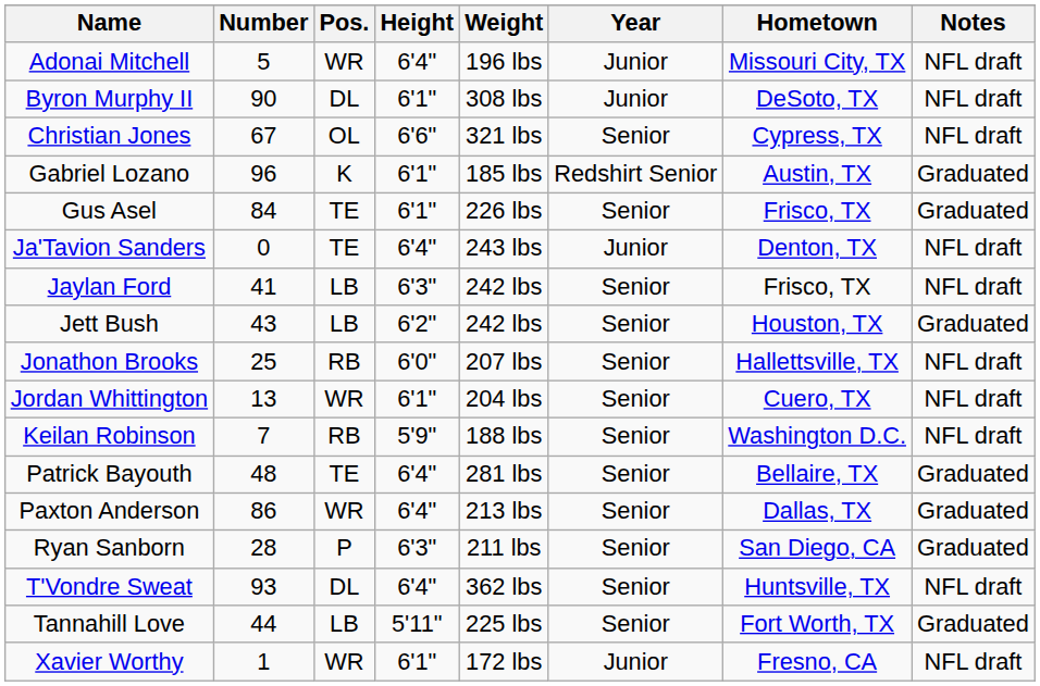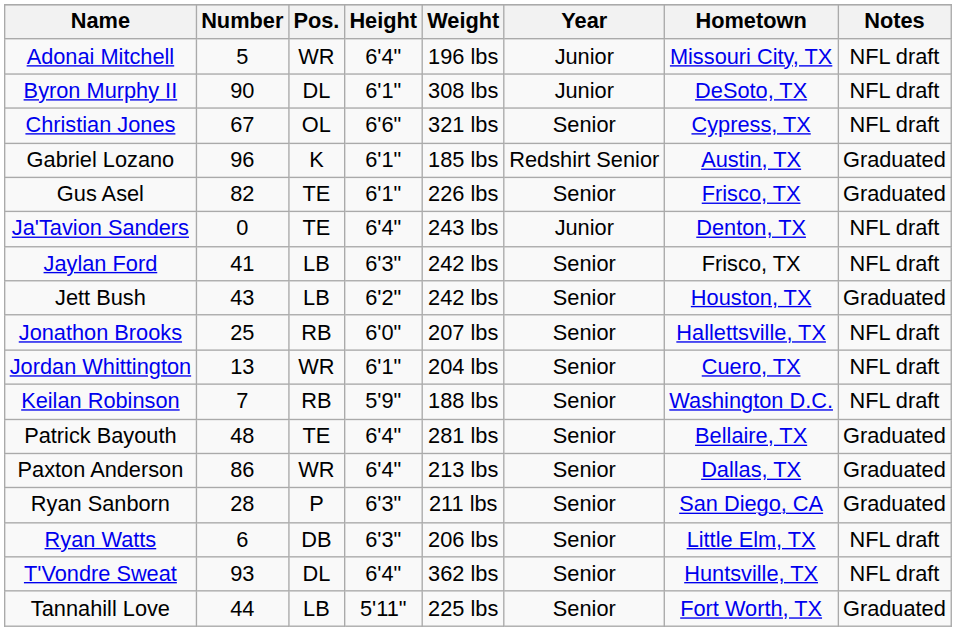Gus Asel | Number: 84 -> 82
+ row: Ryan Watts | 6 | DB | 6'3" | 206 lbs | Senior | Little Elm, TX | NFL draft
- row: Xavier Worthy | 1 | WR | 6'1" | 172 lbs | Junior | Fresno, CA | NFL draft
